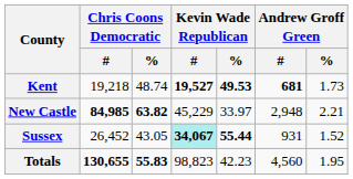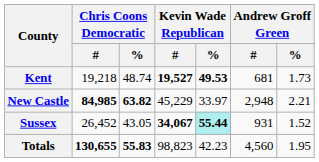Kent | Andrew Groff Green / #: bold -> normal
Sussex | Kevin Wade Republican / #: paleturquoise background -> no background
Sussex | Kevin Wade Republican / %: no background -> paleturquoise background
